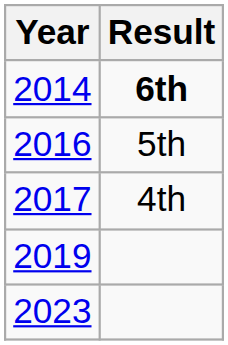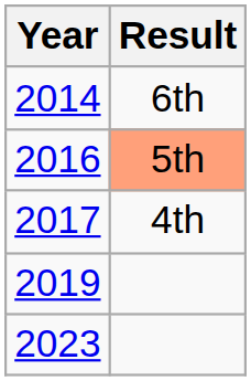2014 | Result: bold -> normal
2016 | Result: no background -> lightsalmon background
